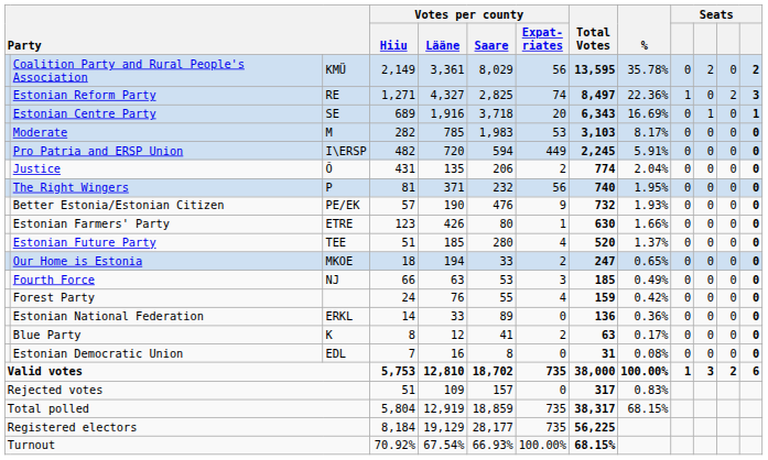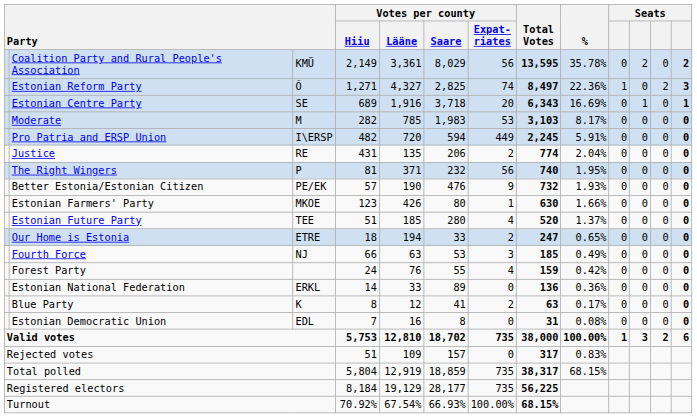Estonian Reform Party | column 3: RE -> Õ
Justice | column 3: Õ -> RE
Estonian Farmers' Party | column 3: ETRE -> MKOE
Our Home is Estonia | column 3: MKOE -> ETRE
